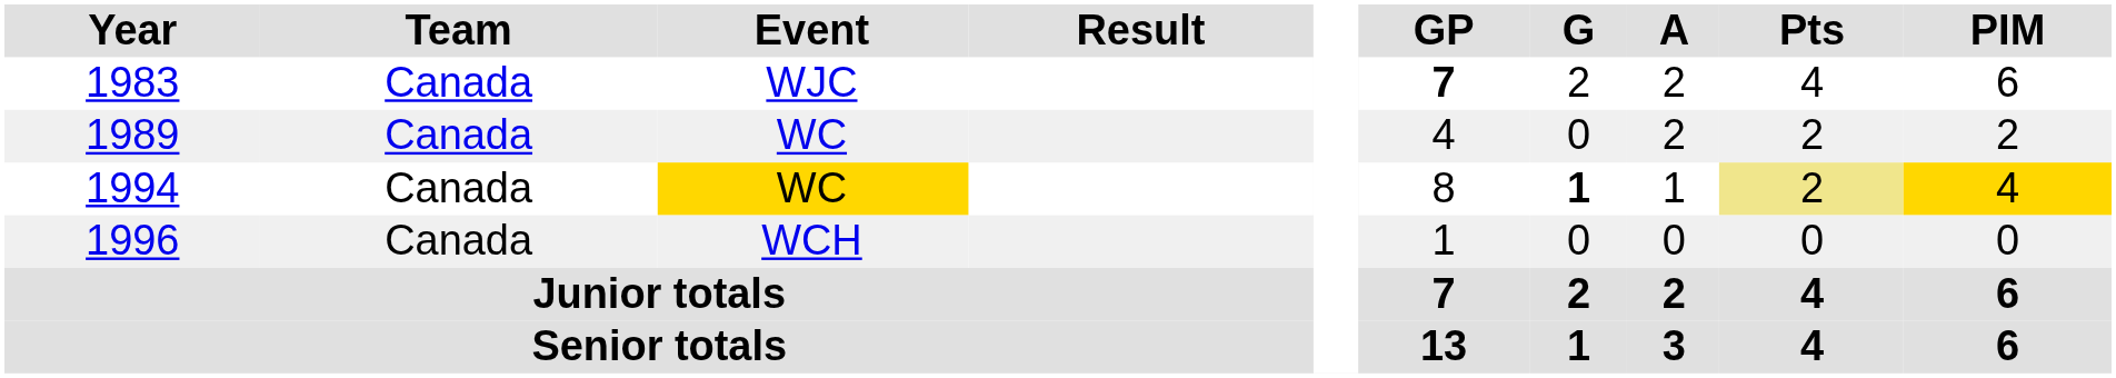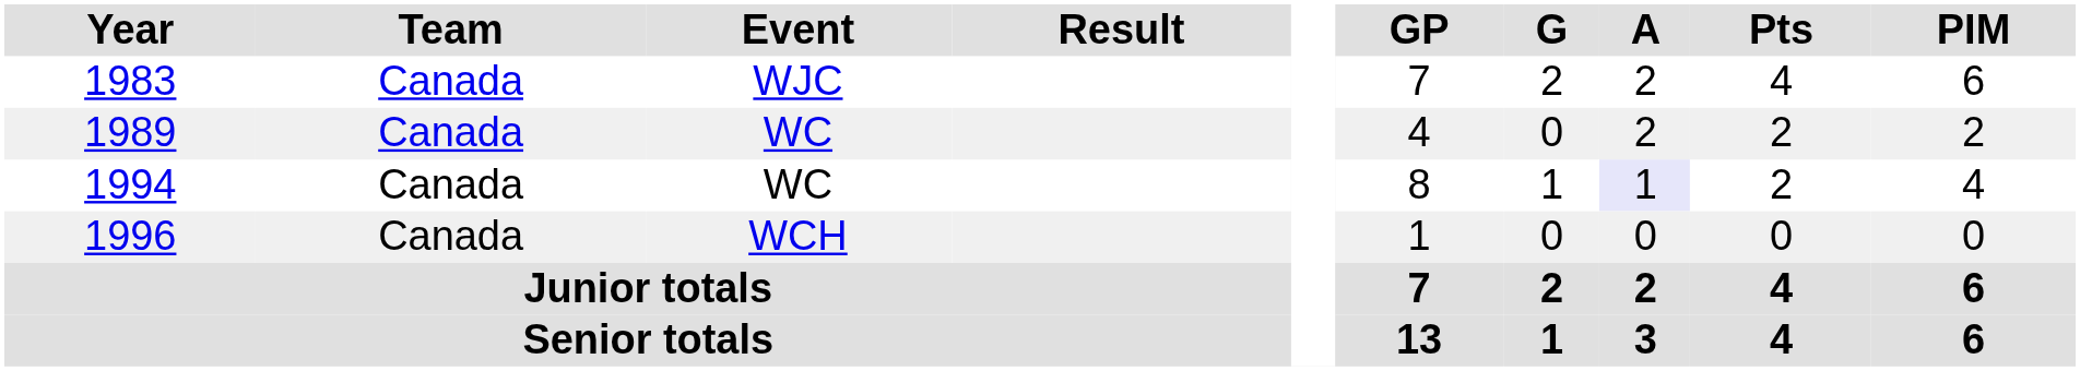1983 | GP: bold -> normal
1994 | Event: gold background -> no background
1994 | G: bold -> normal
1994 | A: no background -> lavender background
1994 | Pts: khaki background -> no background
1994 | PIM: gold background -> no background
